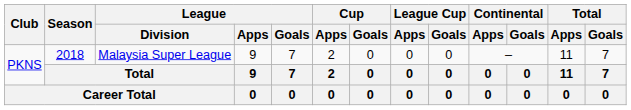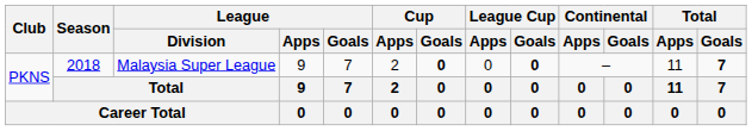PKNS / Malaysia Super League | Cup / Goals: normal -> bold
PKNS / Malaysia Super League | League Cup / Goals: normal -> bold
PKNS / Malaysia Super League | Total / Goals: normal -> bold
